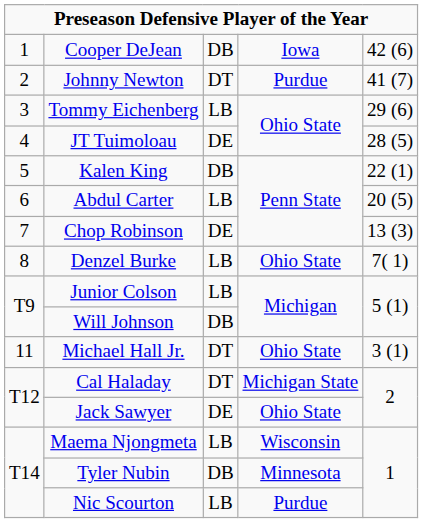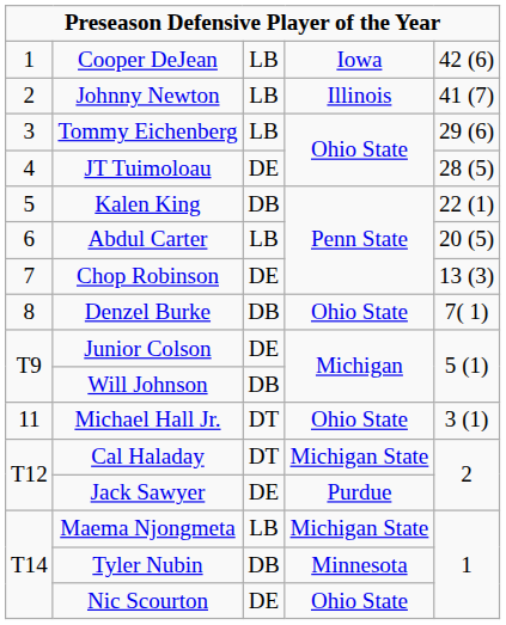Cooper DeJean | column 3: DB -> LB
Johnny Newton | column 3: DT -> LB
Johnny Newton | column 4: Purdue -> Illinois
Denzel Burke | column 3: LB -> DB
Junior Colson | column 3: LB -> DE
Jack Sawyer | column 4: Ohio State -> Purdue
Maema Njongmeta | column 4: Wisconsin -> Michigan State
Nic Scourton | column 3: LB -> DE
Nic Scourton | column 4: Purdue -> Ohio State
